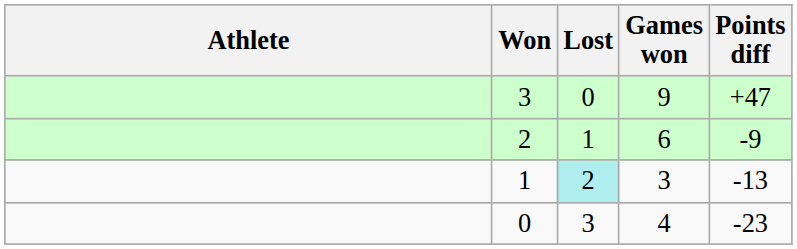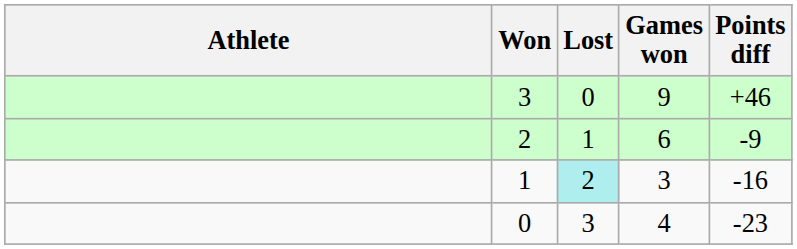row 2 | Points diff: +47 -> +46
row 4 | Points diff: -13 -> -16
